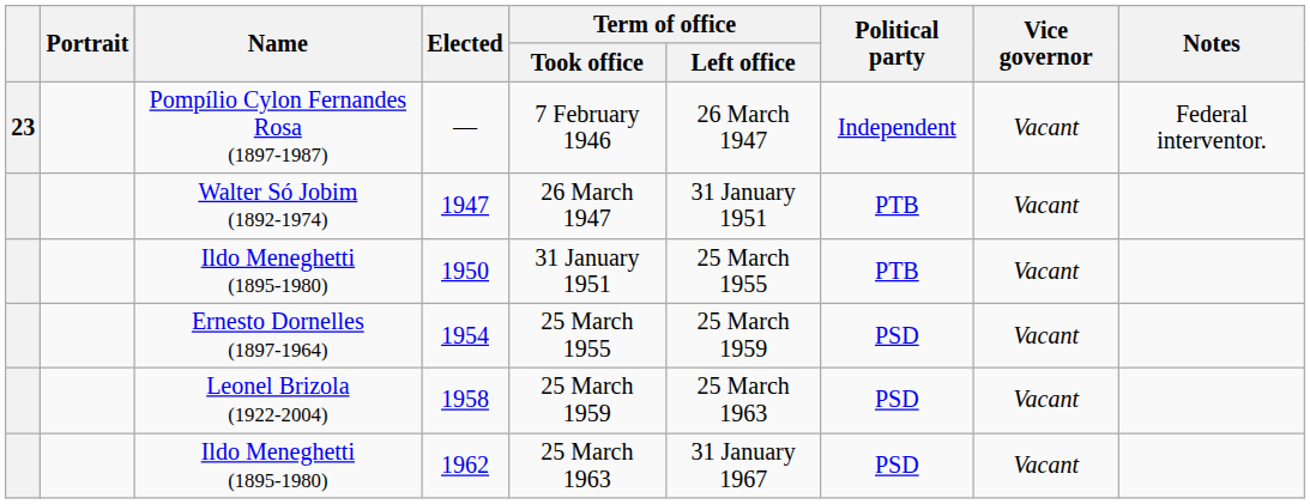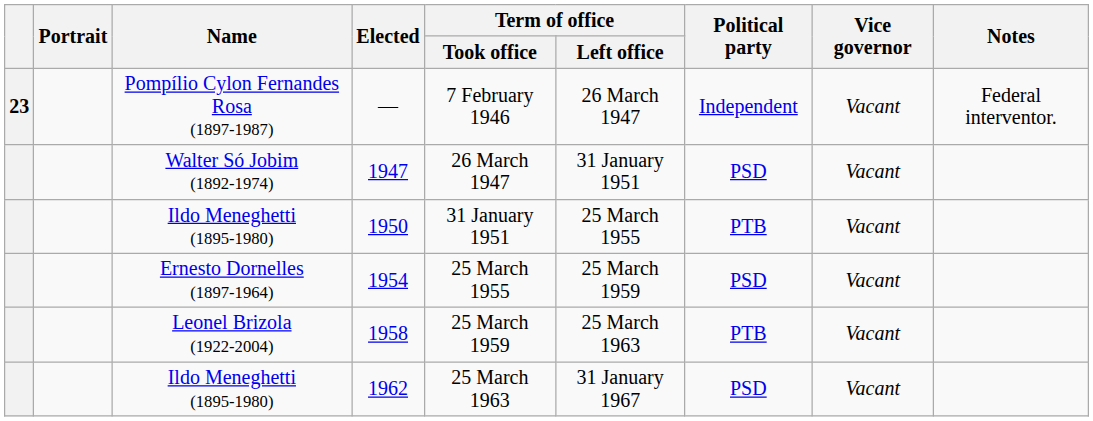1947 | Political party: PTB -> PSD
1958 | Political party: PSD -> PTB
